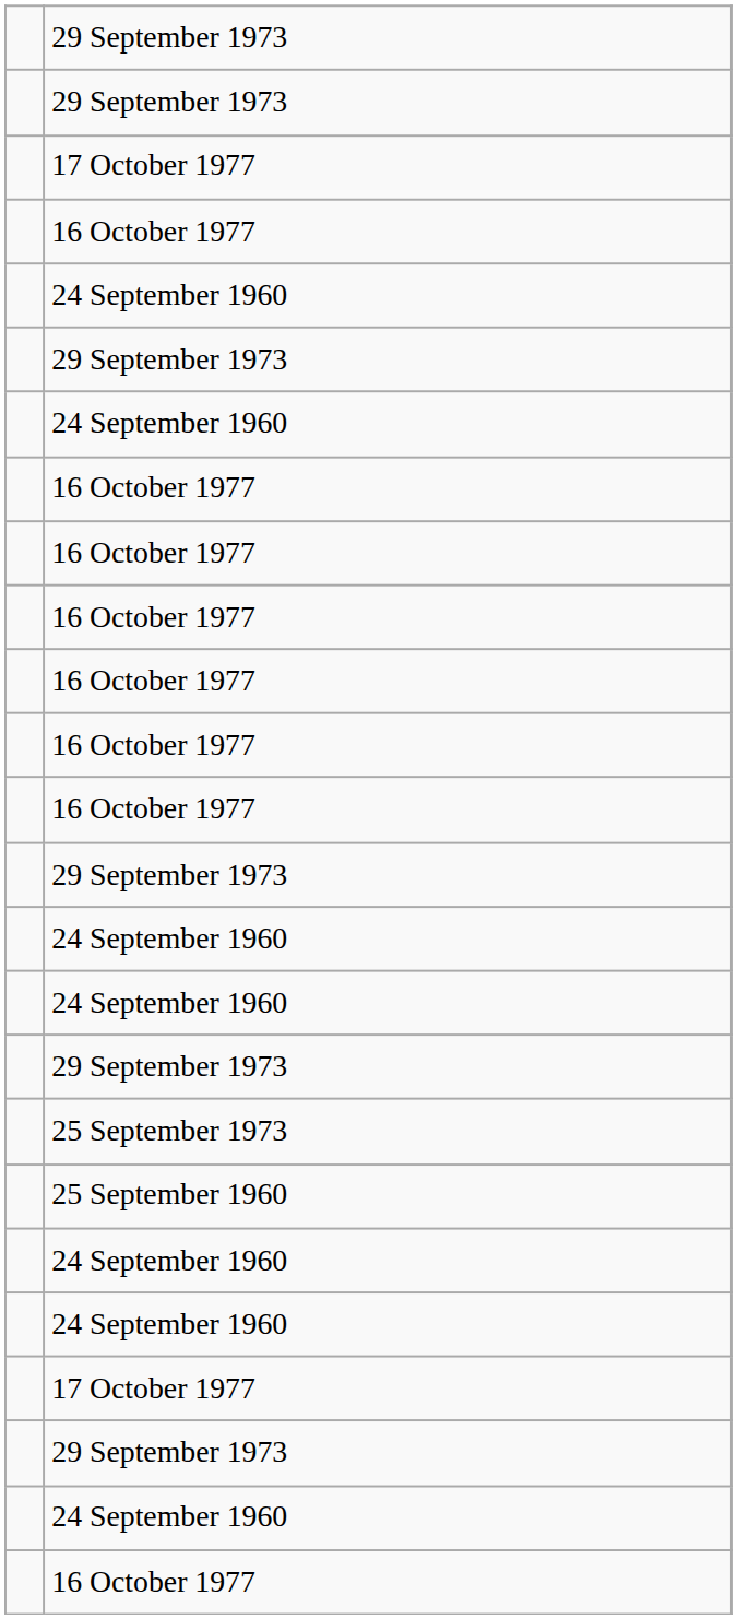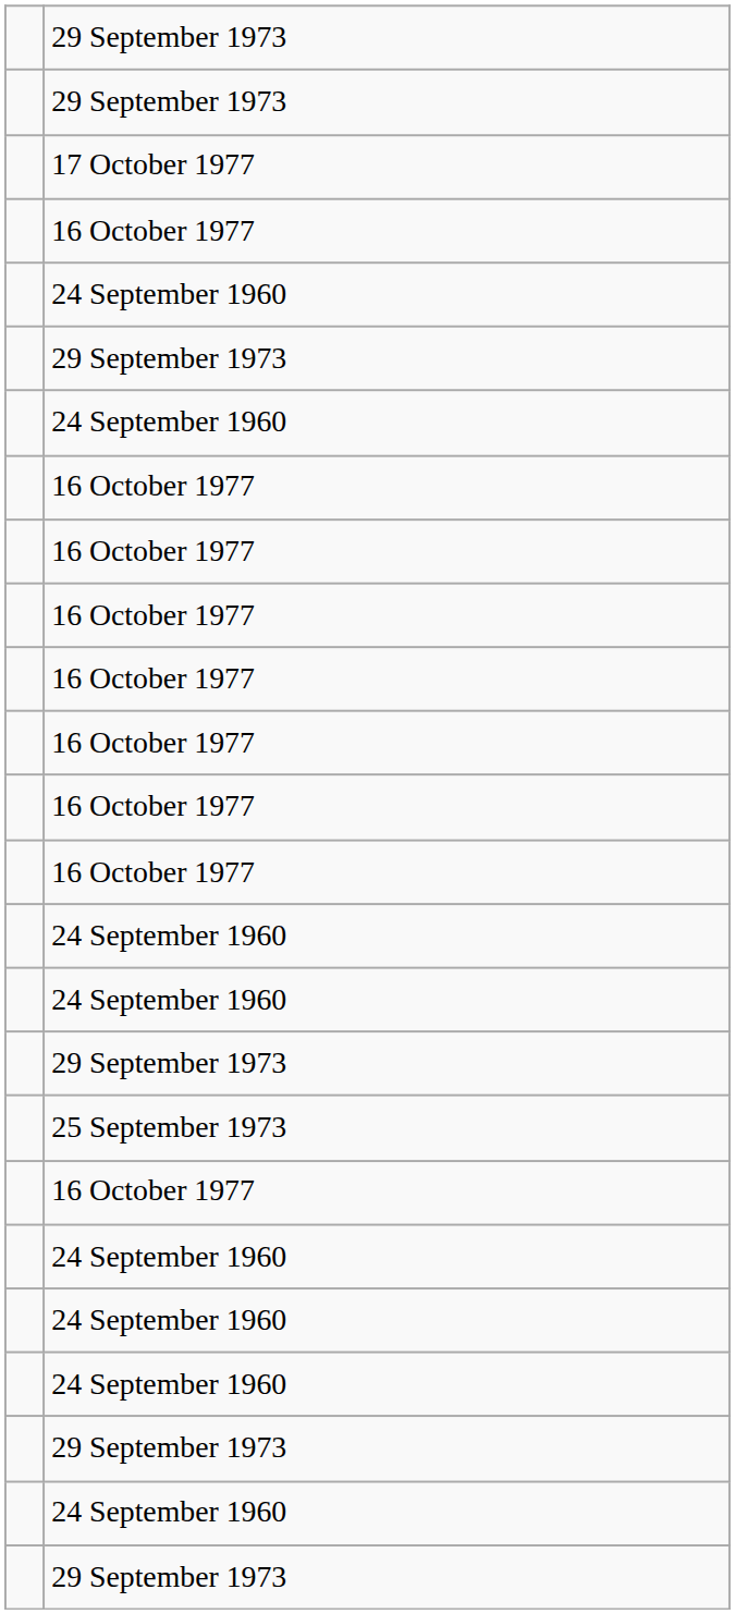row 14 | column 2: 29 September 1973 -> 16 October 1977
row 19 | column 2: 25 September 1960 -> 16 October 1977
row 22 | column 2: 17 October 1977 -> 24 September 1960
row 25 | column 2: 16 October 1977 -> 29 September 1973
